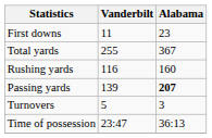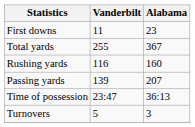Passing yards | Alabama: bold -> normal
rows swapped: Turnovers <-> Time of possession
